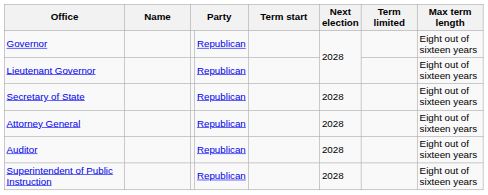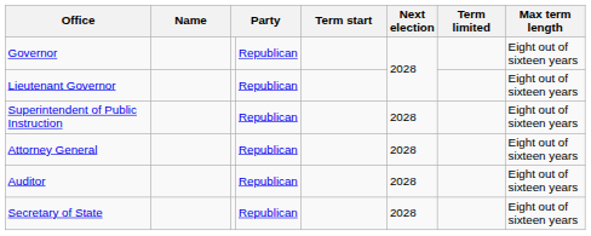rows swapped: Secretary of State <-> Superintendent of Public Instruction
